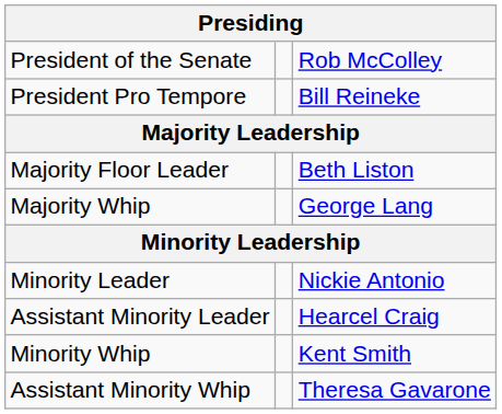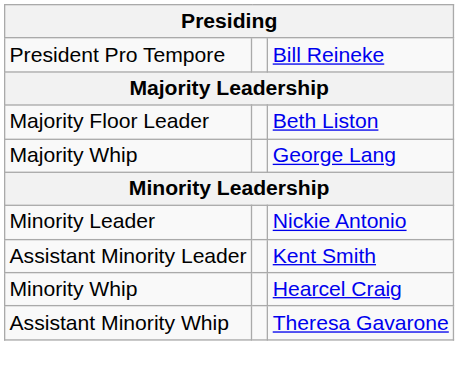- row: President of the Senate | Rob McColley
Assistant Minority Leader | column 3: Hearcel Craig -> Kent Smith
Minority Whip | column 3: Kent Smith -> Hearcel Craig
